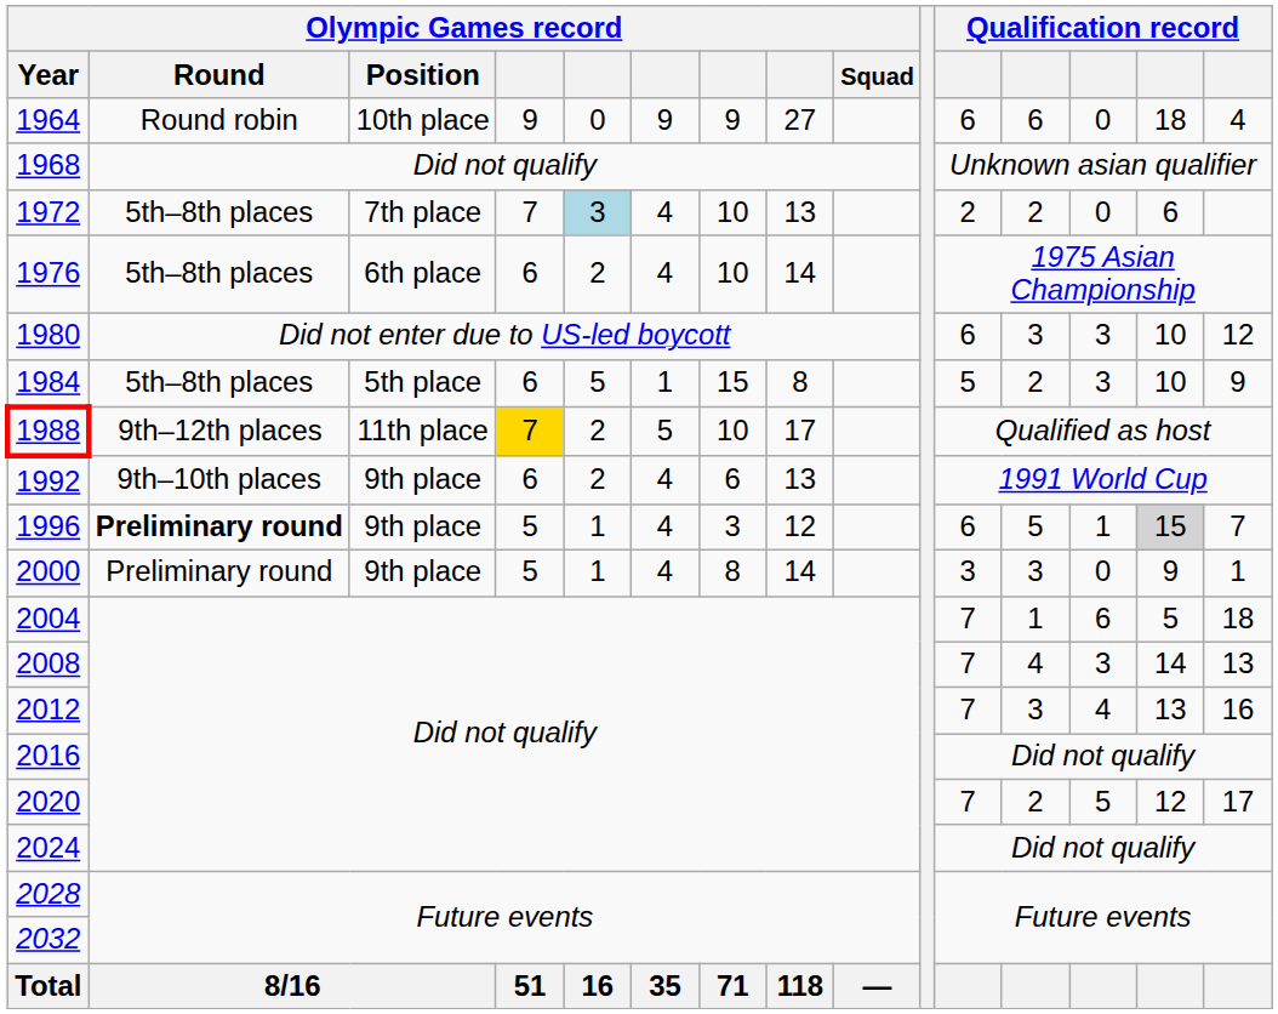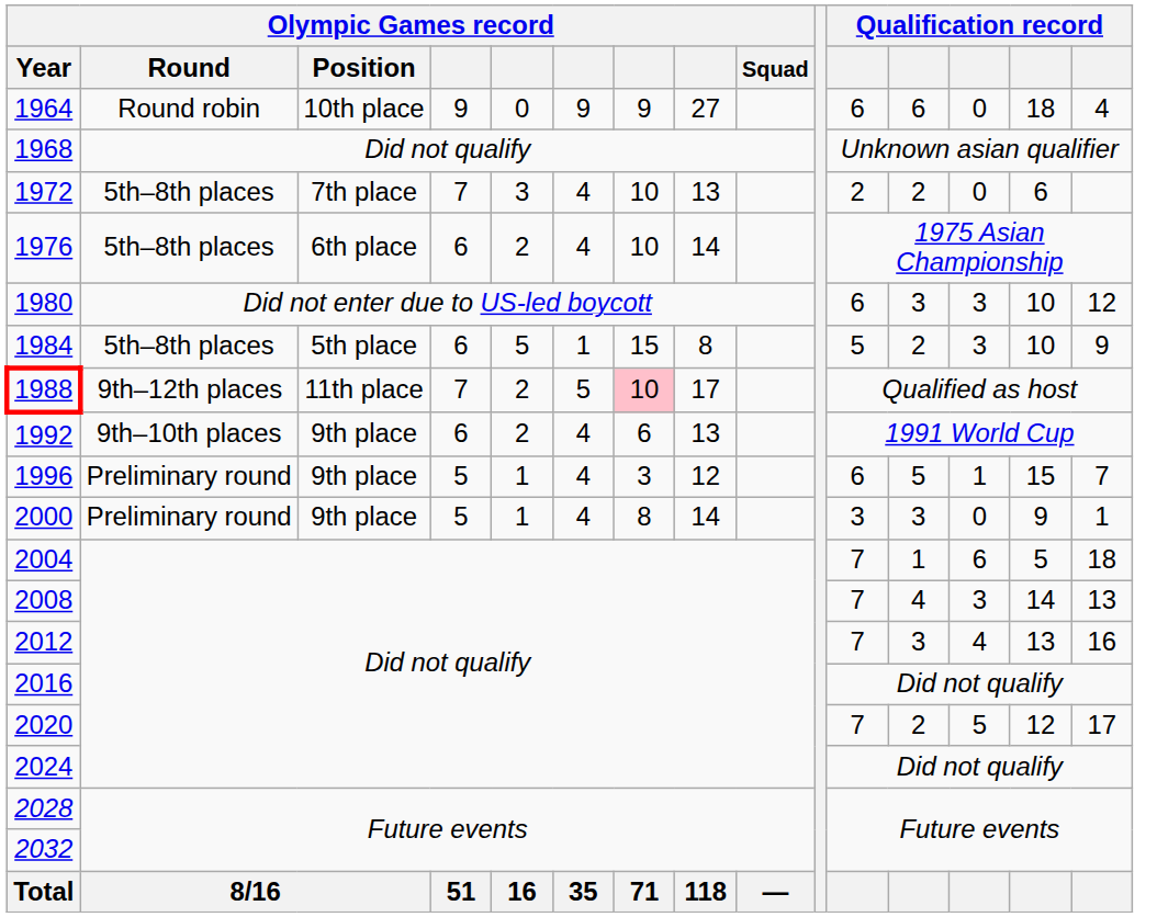1972 | column 5: lightblue background -> no background
1988 | column 4: gold background -> no background
1988 | column 7: no background -> pink background
1996 | Olympic Games record / Round: bold -> normal
1996 | column 14: lightgrey background -> no background
